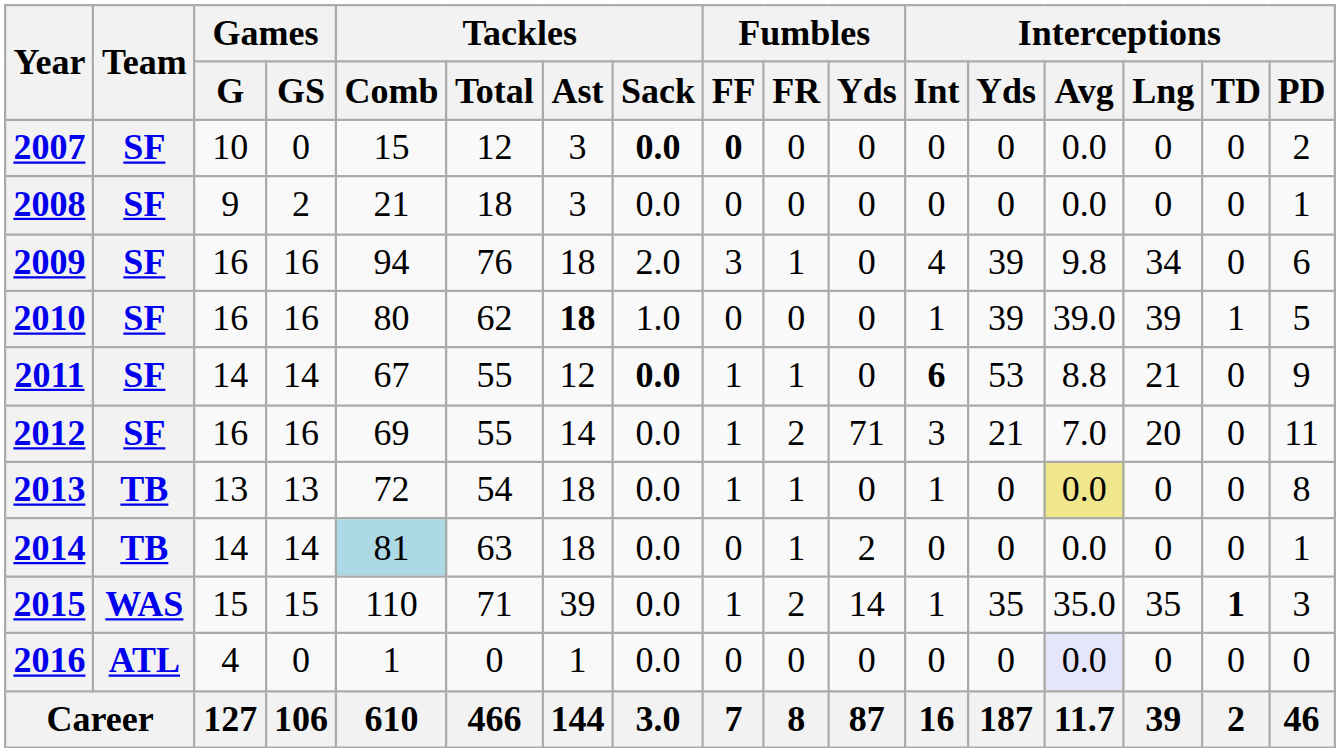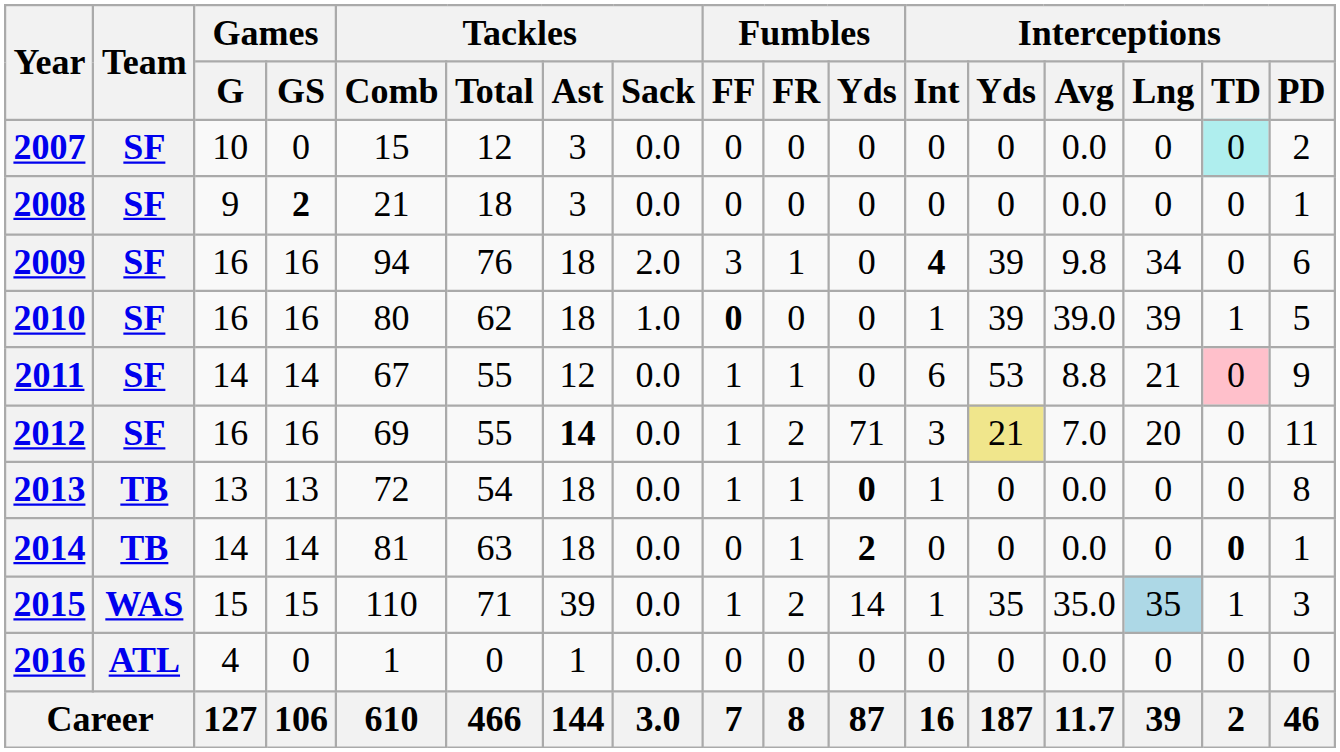2007 | Tackles / Sack: bold -> normal
2007 | Fumbles / FF: bold -> normal
2007 | Interceptions / TD: no background -> paleturquoise background
2008 | Games / GS: normal -> bold
2009 | Interceptions / Int: normal -> bold
2010 | Tackles / Ast: bold -> normal
2010 | Fumbles / FF: normal -> bold
2011 | Tackles / Sack: bold -> normal
2011 | Interceptions / Int: bold -> normal
2011 | Interceptions / TD: no background -> pink background
2012 | Tackles / Ast: normal -> bold
2012 | Interceptions / Yds: no background -> khaki background
2013 | Fumbles / Yds: normal -> bold
2013 | Interceptions / Avg: khaki background -> no background
2014 | Tackles / Comb: lightblue background -> no background
2014 | Fumbles / Yds: normal -> bold
2014 | Interceptions / TD: normal -> bold
2015 | Interceptions / Lng: no background -> lightblue background
2015 | Interceptions / TD: bold -> normal
2016 | Interceptions / Avg: lavender background -> no background
